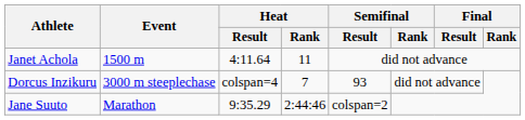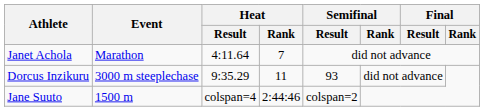Janet Achola | Event: 1500 m -> Marathon
Janet Achola | Heat / Rank: 11 -> 7
Dorcus Inzikuru | Heat / Result: colspan=4 -> 9:35.29
Dorcus Inzikuru | Heat / Rank: 7 -> 11
Jane Suuto | Event: Marathon -> 1500 m
Jane Suuto | Heat / Result: 9:35.29 -> colspan=4
